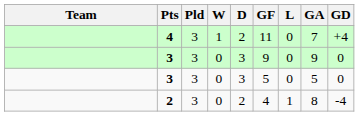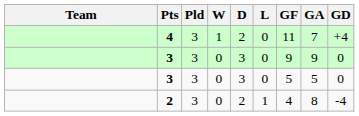columns swapped: L <-> GF
